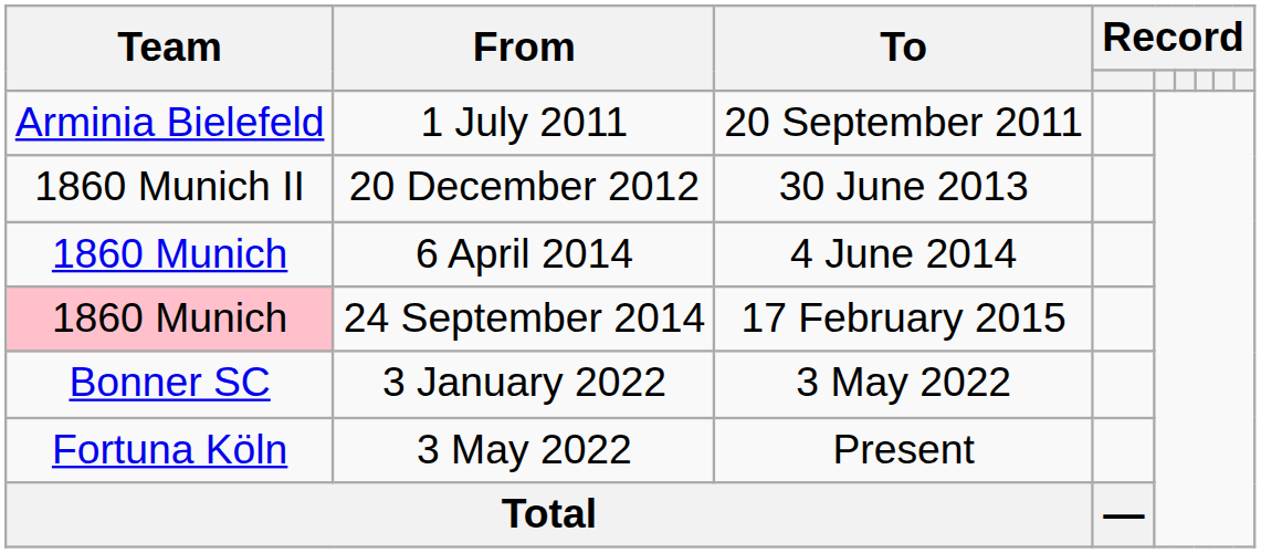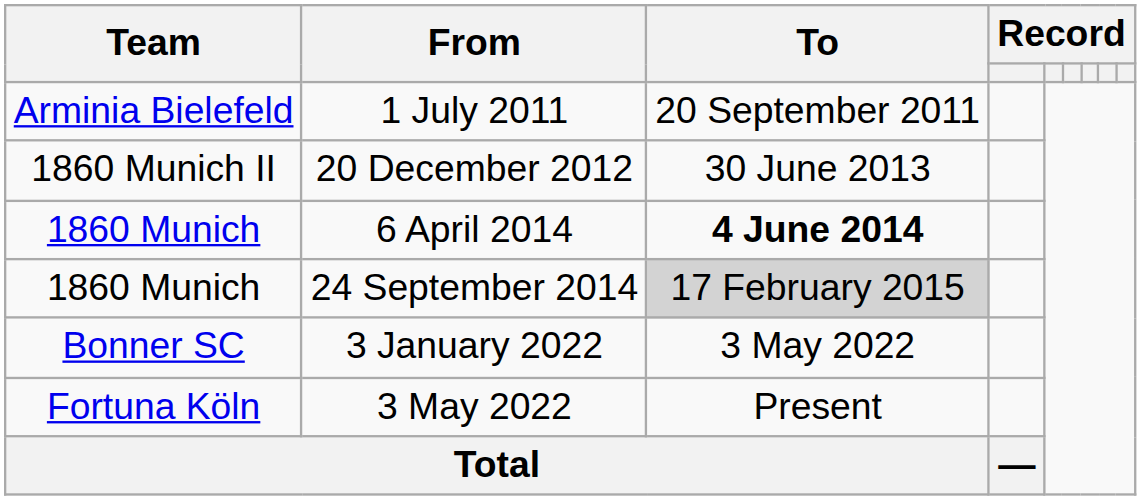6 April 2014 | To: normal -> bold
24 September 2014 | Team: pink background -> no background
24 September 2014 | To: no background -> lightgrey background
